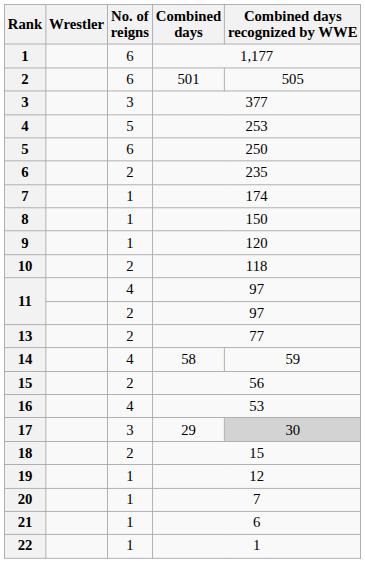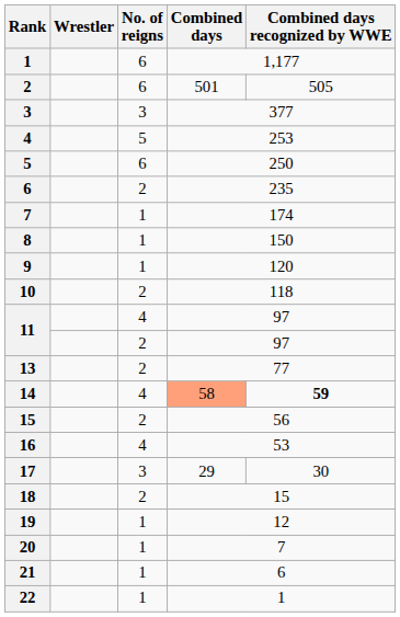14 | Combined days: no background -> lightsalmon background
14 | Combined days recognized by WWE: normal -> bold
17 | Combined days recognized by WWE: lightgrey background -> no background
